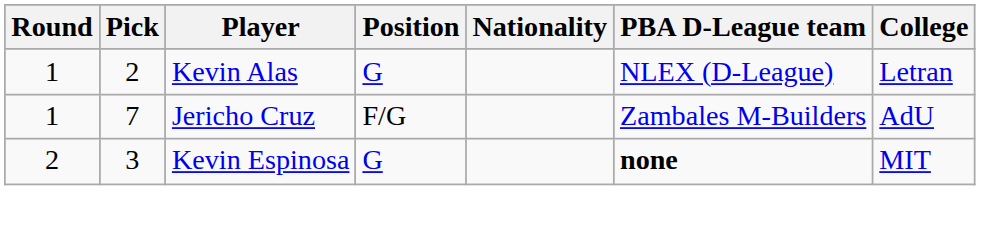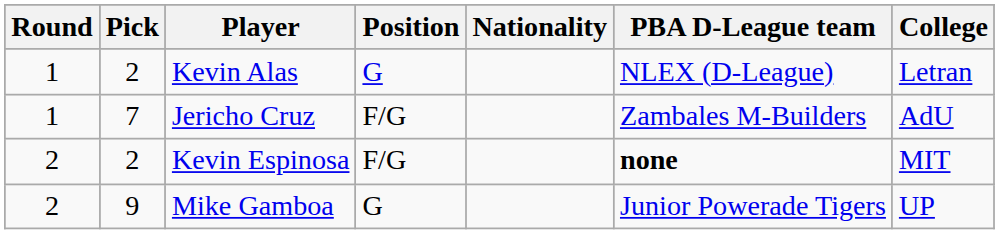Kevin Espinosa | Pick: 3 -> 2
Kevin Espinosa | Position: G -> F/G
+ row: 2 | 9 | Mike Gamboa | G | Junior Powerade Tigers | UP
